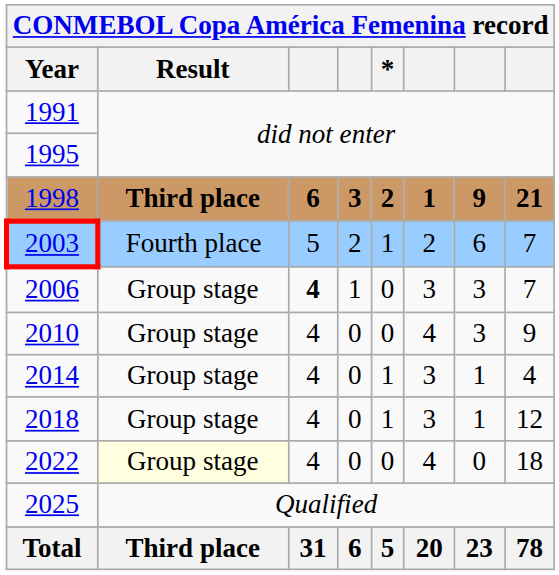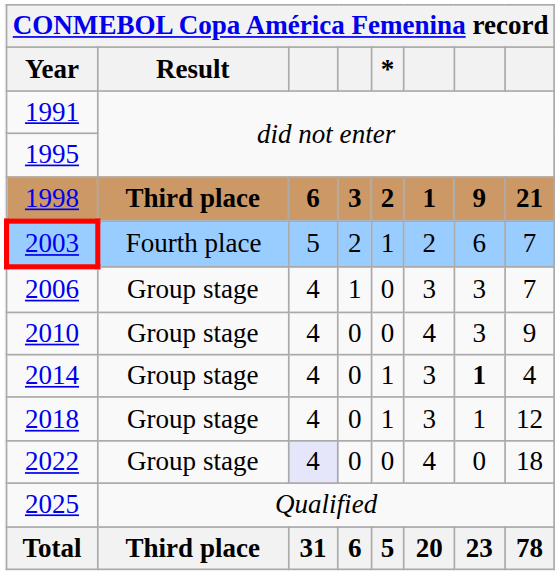2006 | column 3: bold -> normal
2014 | column 7: normal -> bold
2022 | Result: lightyellow background -> no background
2022 | column 3: no background -> lavender background
